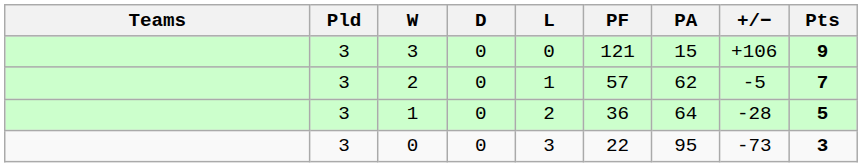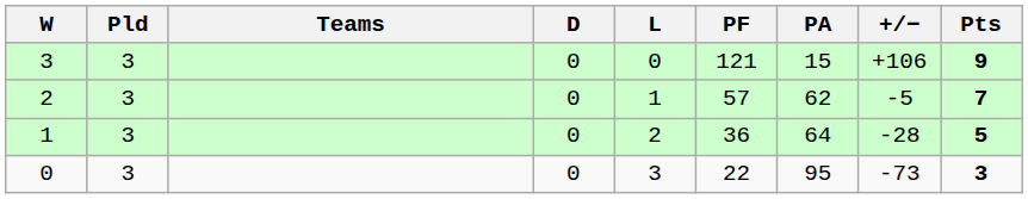columns swapped: Teams <-> W
